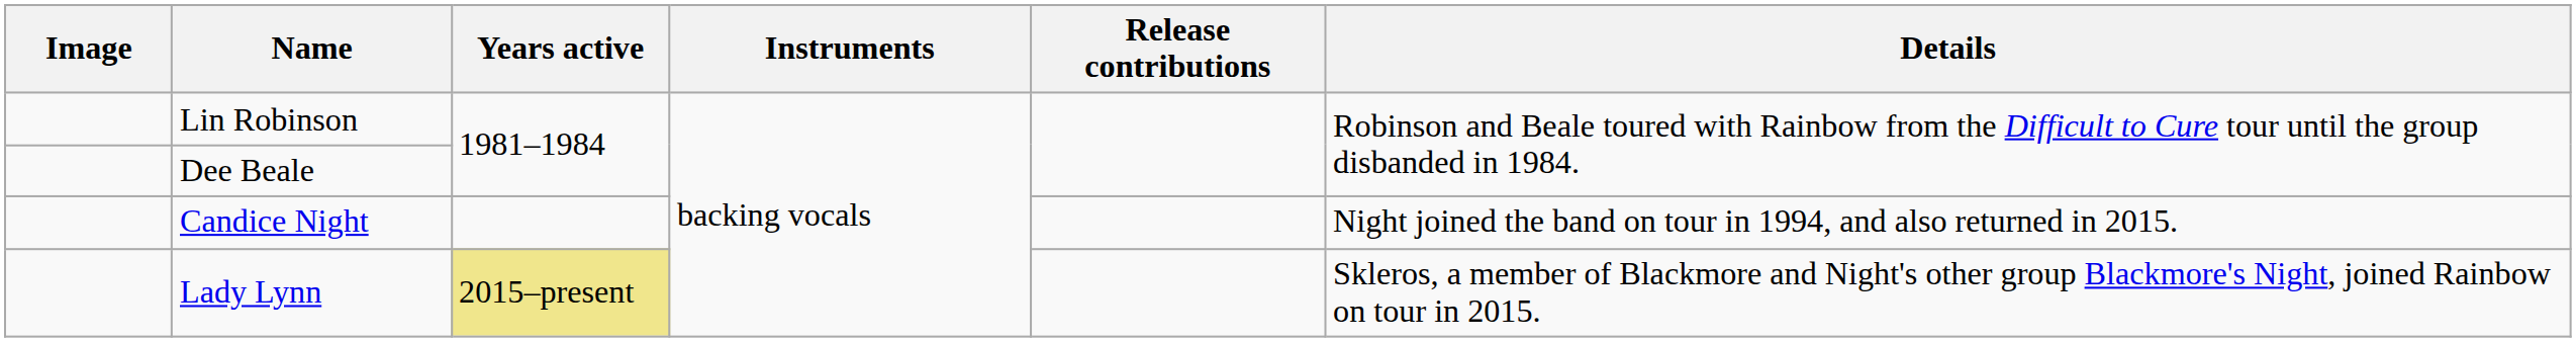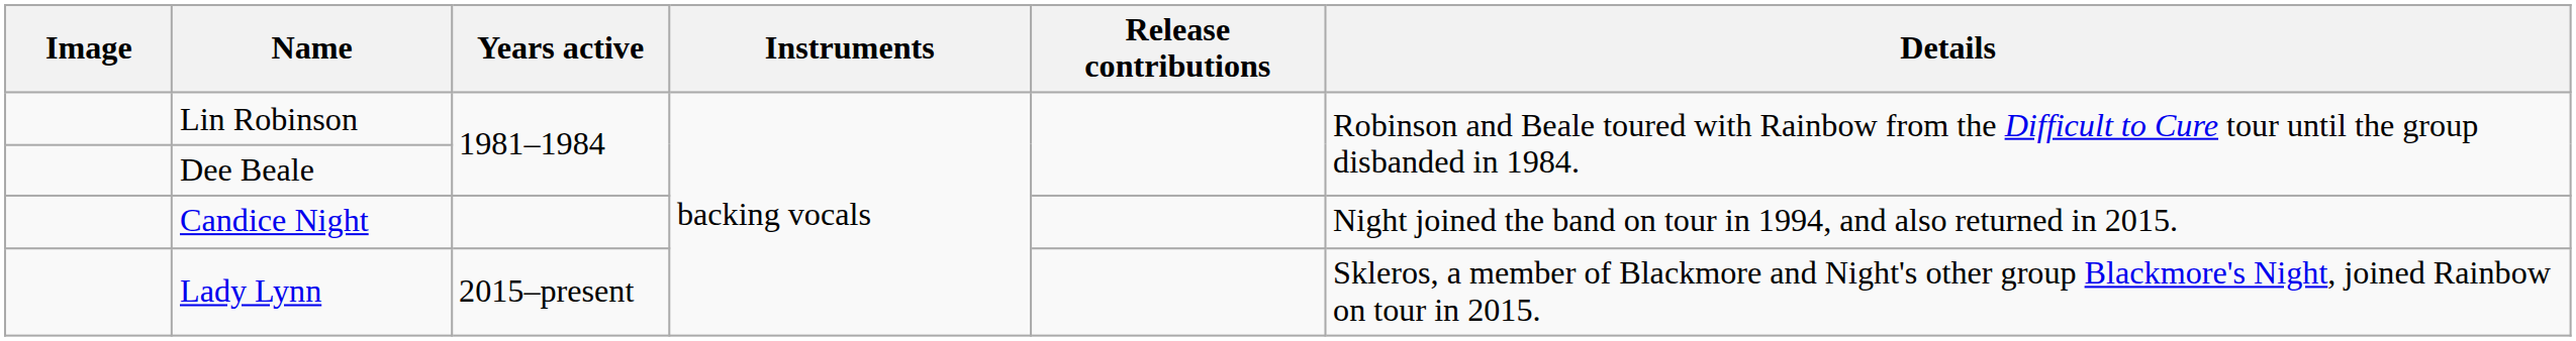Lady Lynn | Years active: khaki background -> no background
